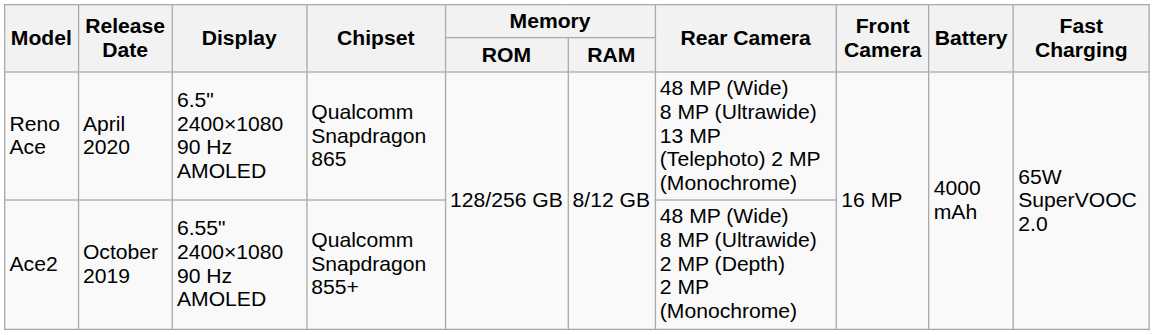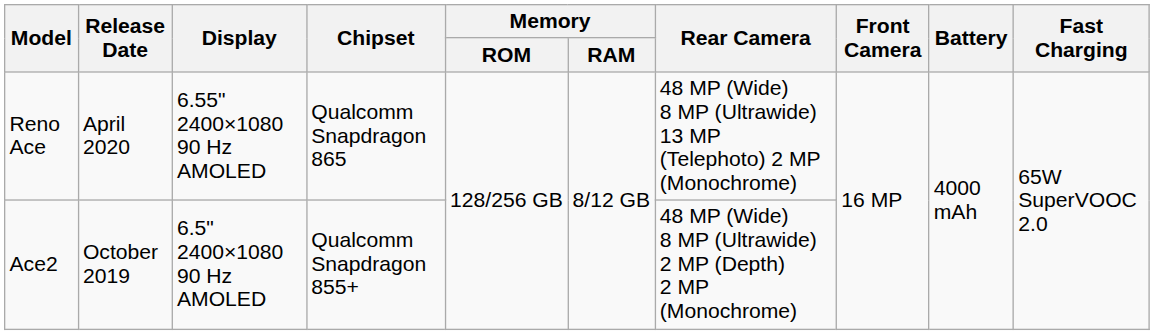Reno Ace | Display: 6.5" 2400×1080 90 Hz AMOLED -> 6.55" 2400×1080 90 Hz AMOLED
Ace2 | Display: 6.55" 2400×1080 90 Hz AMOLED -> 6.5" 2400×1080 90 Hz AMOLED
